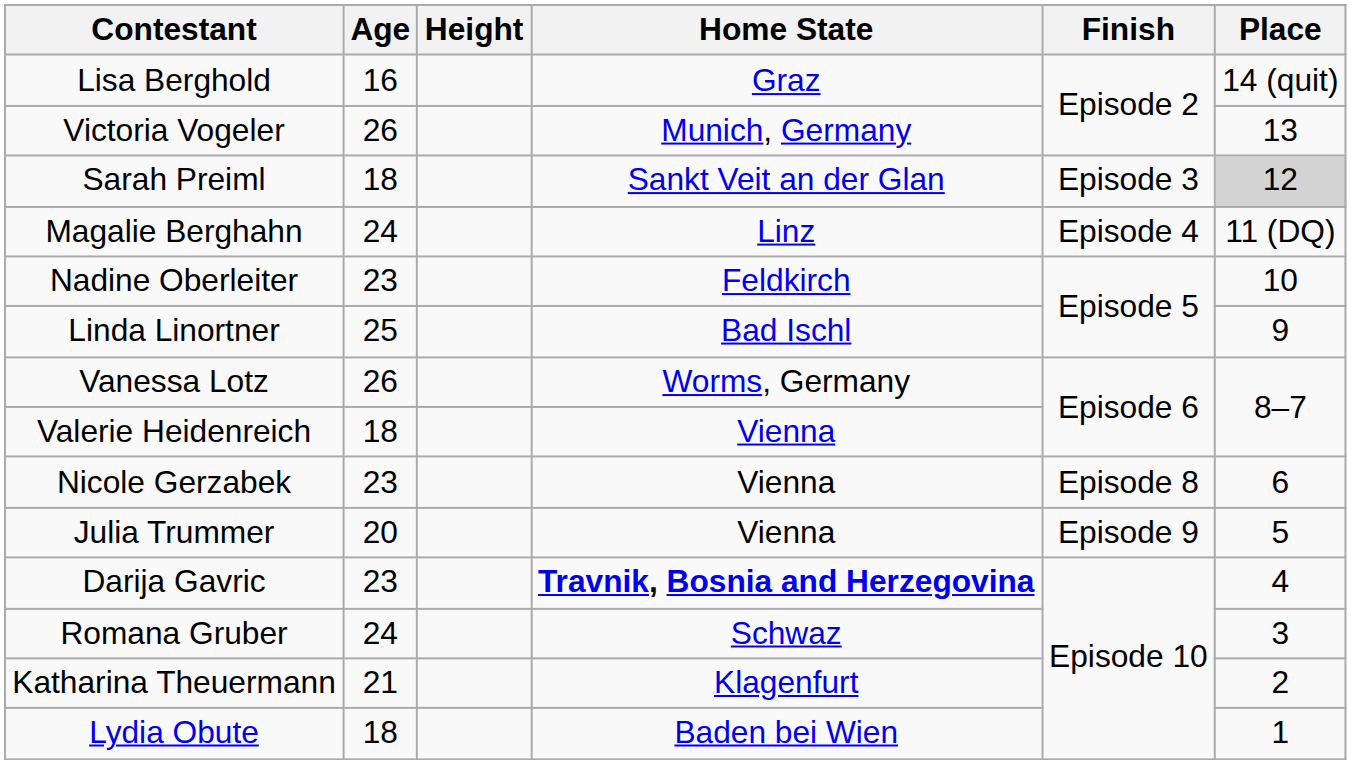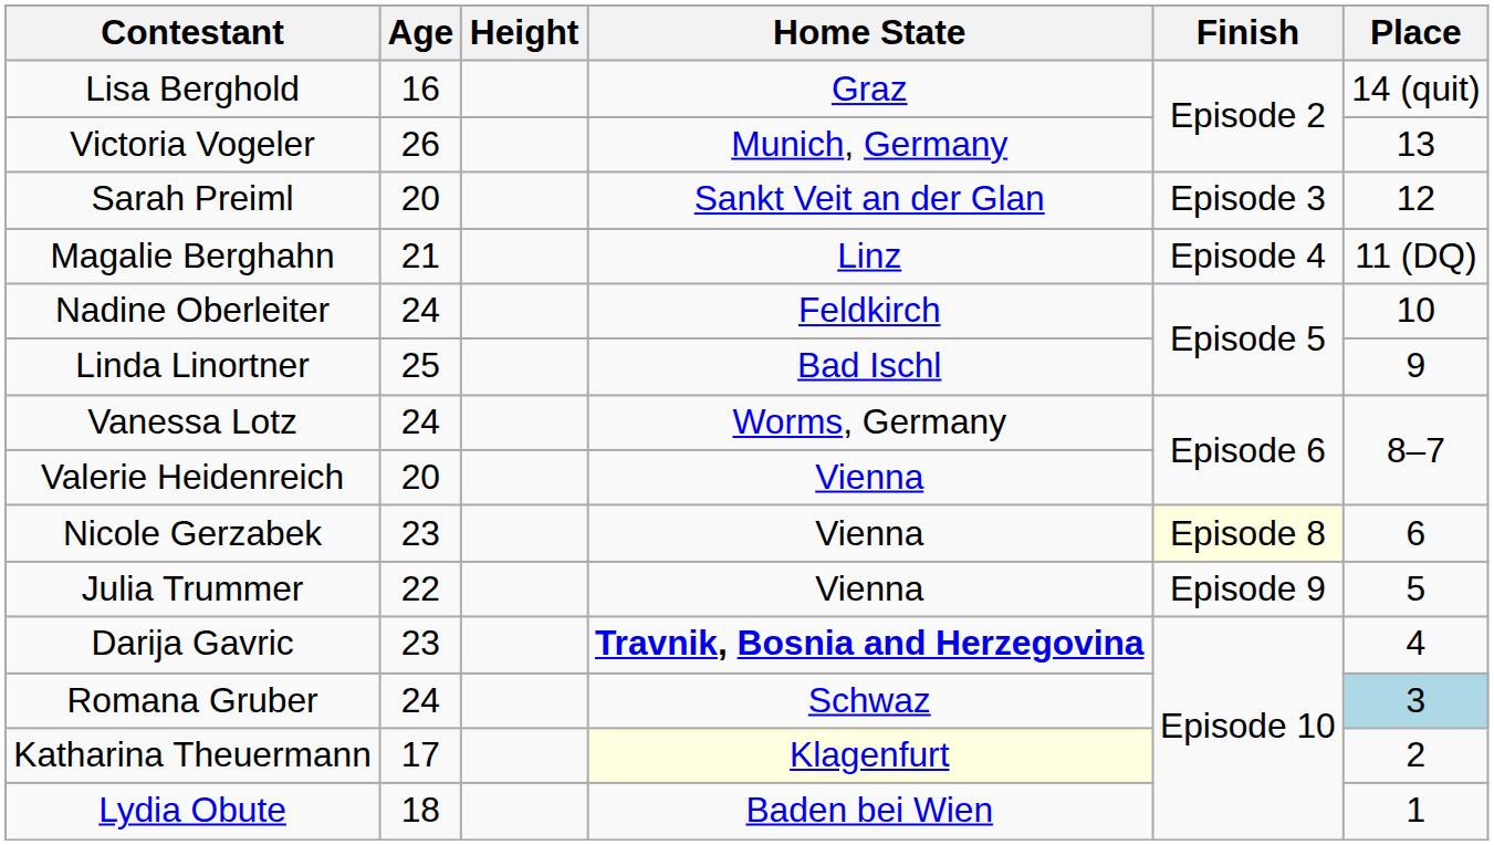Sarah Preiml | Age: 18 -> 20
Sarah Preiml | Place: lightgrey background -> no background
Magalie Berghahn | Age: 24 -> 21
Nadine Oberleiter | Age: 23 -> 24
Vanessa Lotz | Age: 26 -> 24
Valerie Heidenreich | Age: 18 -> 20
Nicole Gerzabek | Finish: no background -> lightyellow background
Julia Trummer | Age: 20 -> 22
Romana Gruber | Place: no background -> lightblue background
Katharina Theuermann | Age: 21 -> 17
Katharina Theuermann | Home State: no background -> lightyellow background
